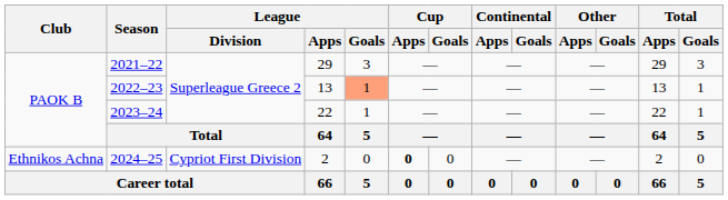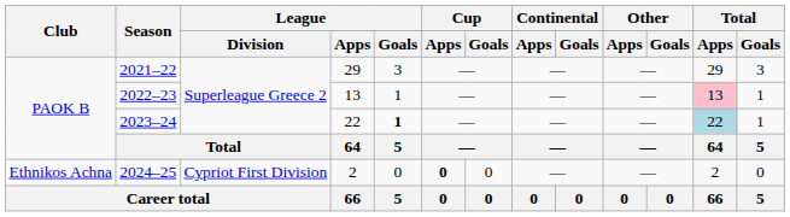2022–23 | League / Goals: lightsalmon background -> no background
2022–23 | Total / Apps: no background -> pink background
2023–24 | League / Goals: normal -> bold
2023–24 | Total / Apps: no background -> lightblue background
